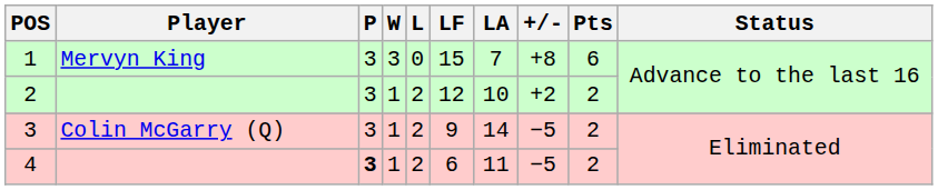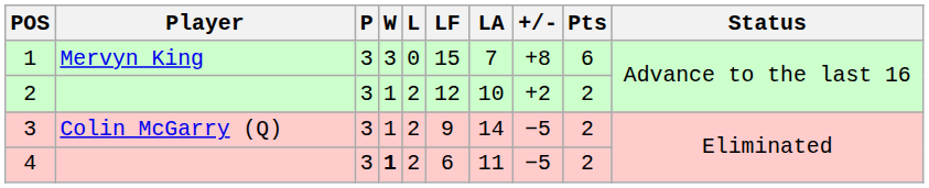4 | P: bold -> normal
4 | W: normal -> bold
